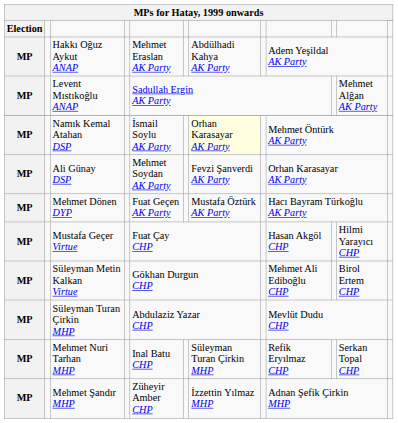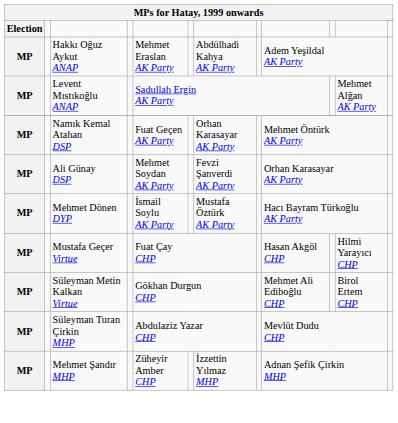Namık Kemal Atahan DSP | column 5: İsmail Soylu AK Party -> Fuat Geçen AK Party
Namık Kemal Atahan DSP | column 7: lightyellow background -> no background
Mehmet Dönen DYP | column 5: Fuat Geçen AK Party -> İsmail Soylu AK Party
- row: MP | Mehmet Nuri Tarhan MHP | Inal Batu CHP | Süleyman Turan Çirkin MHP | Refik Eryılmaz CHP | Serkan Topal CHP
